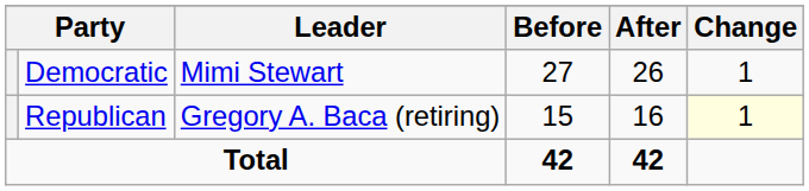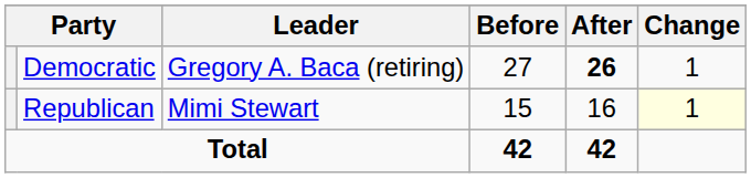Democratic | Leader: Mimi Stewart -> Gregory A. Baca (retiring)
Democratic | After: normal -> bold
Republican | Leader: Gregory A. Baca (retiring) -> Mimi Stewart
